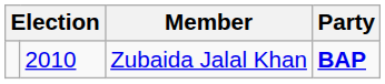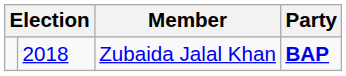Zubaida Jalal Khan | column 2: 2010 -> 2018
